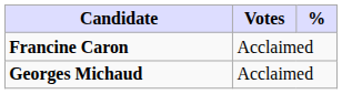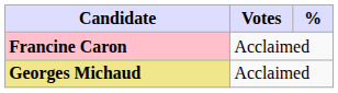Francine Caron | Candidate: no background -> pink background
Georges Michaud | Candidate: no background -> khaki background
